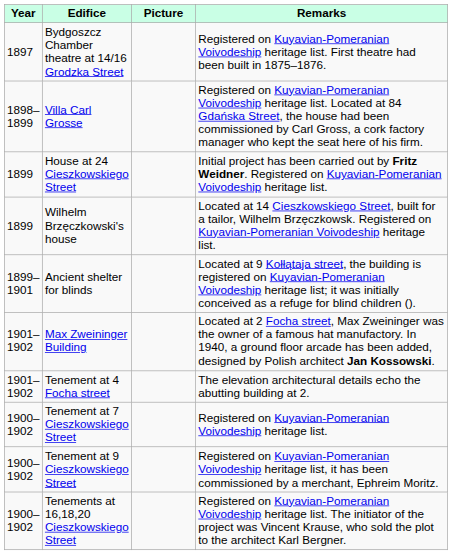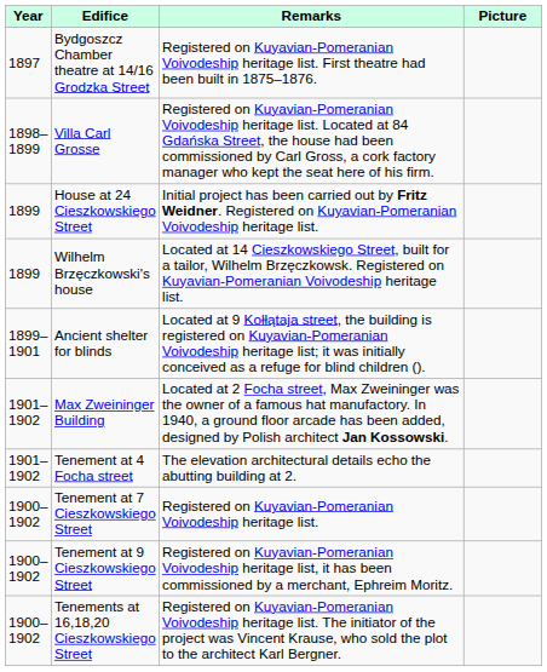columns swapped: Remarks <-> Picture
